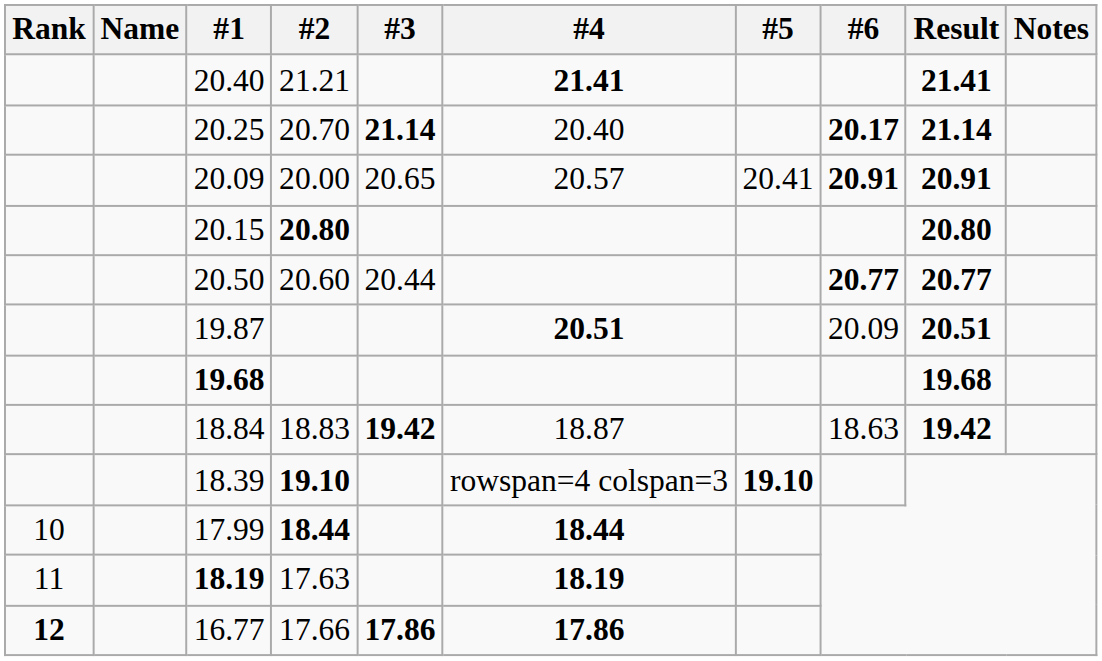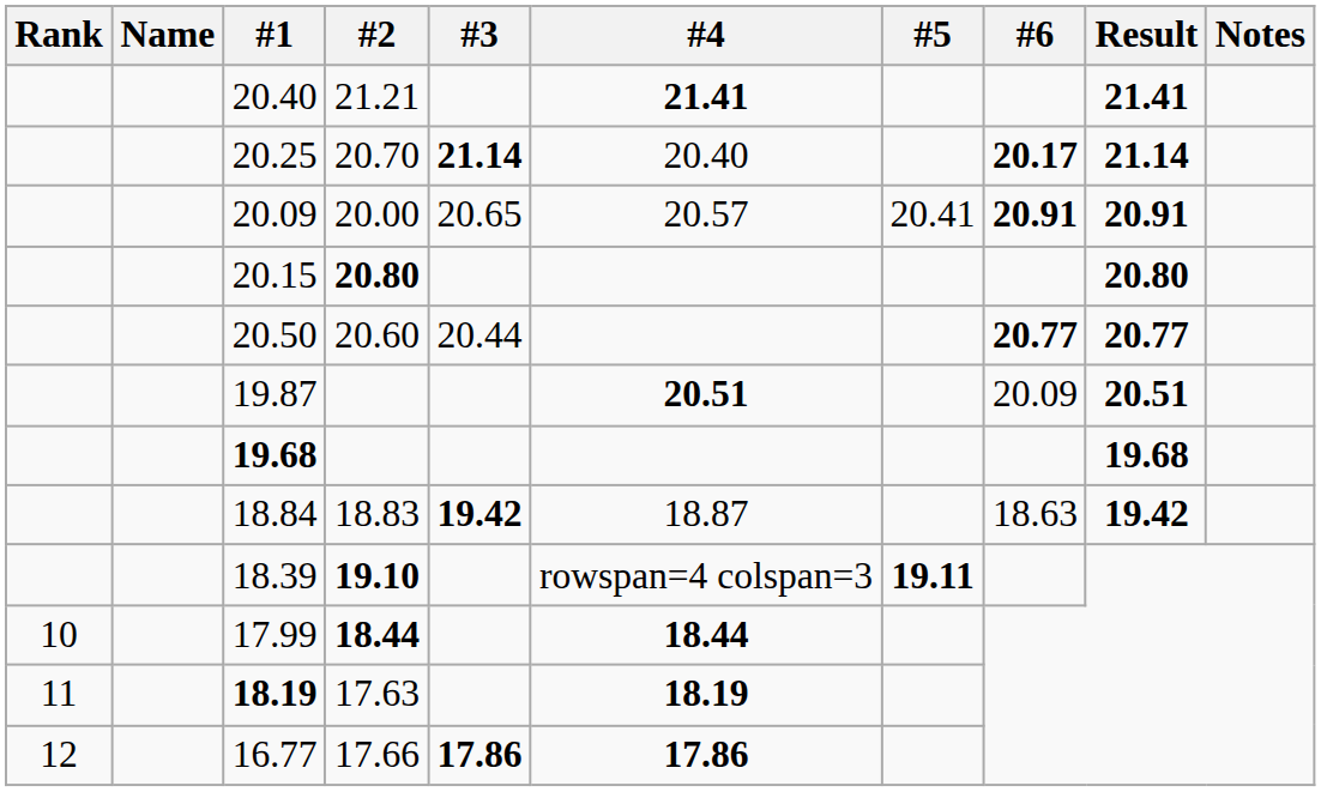18.39 | #5: 19.10 -> 19.11
16.77 | Rank: bold -> normal
